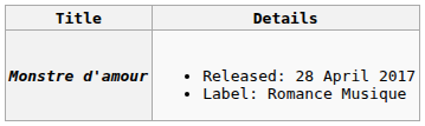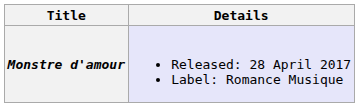Monstre d'amour | Details: no background -> lavender background
